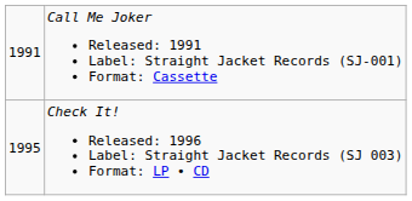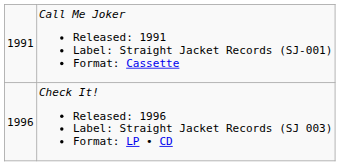row 2 | column 1: 1995 -> 1996
